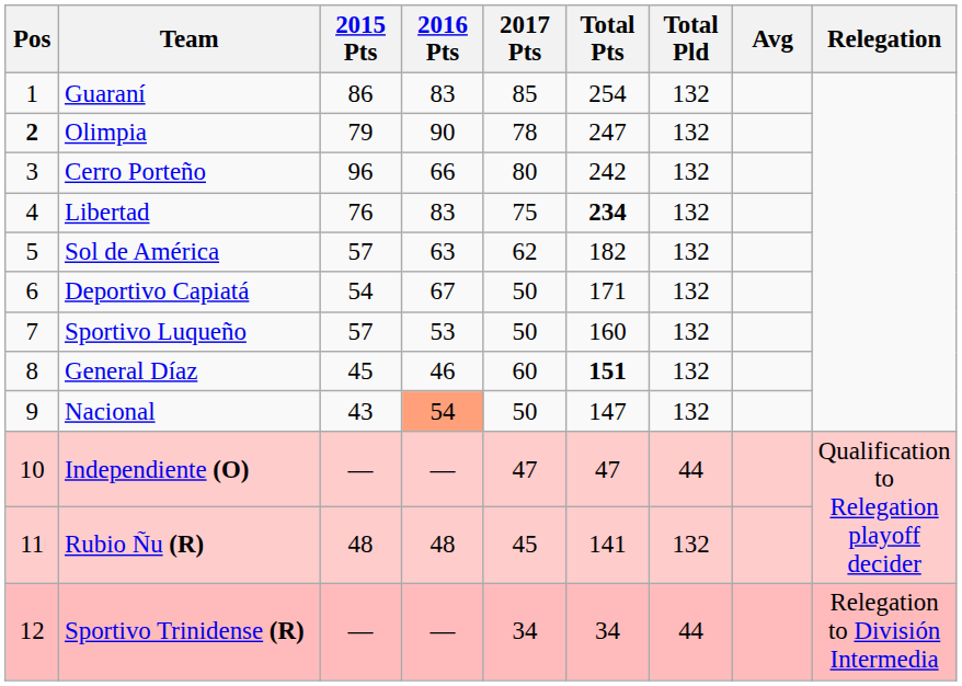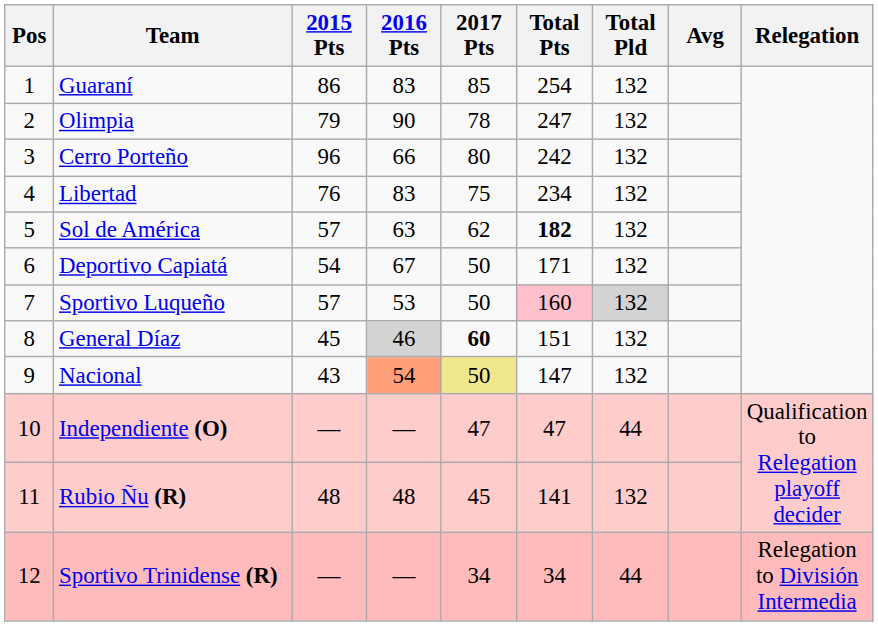Olimpia | Pos: bold -> normal
Libertad | Total Pts: bold -> normal
Sol de América | Total Pts: normal -> bold
Sportivo Luqueño | Total Pts: no background -> pink background
Sportivo Luqueño | Total Pld: no background -> lightgrey background
General Díaz | 2016 Pts: no background -> lightgrey background
General Díaz | 2017 Pts: normal -> bold
General Díaz | Total Pts: bold -> normal
Nacional | 2017 Pts: no background -> khaki background
